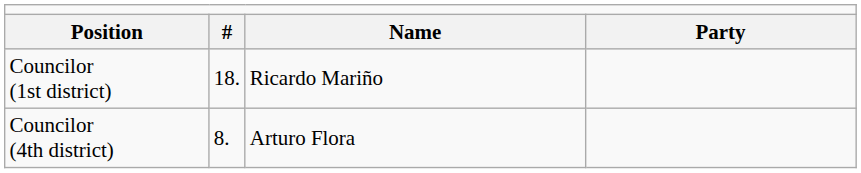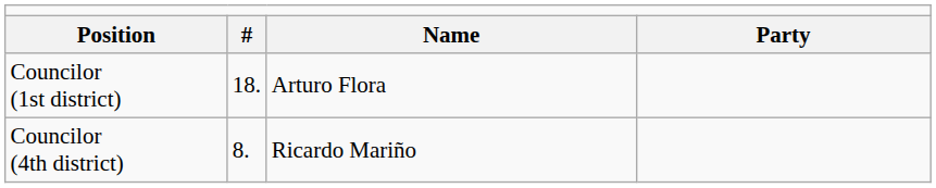Councilor (1st district) | column 3: Ricardo Mariño -> Arturo Flora
Councilor (4th district) | column 3: Arturo Flora -> Ricardo Mariño
